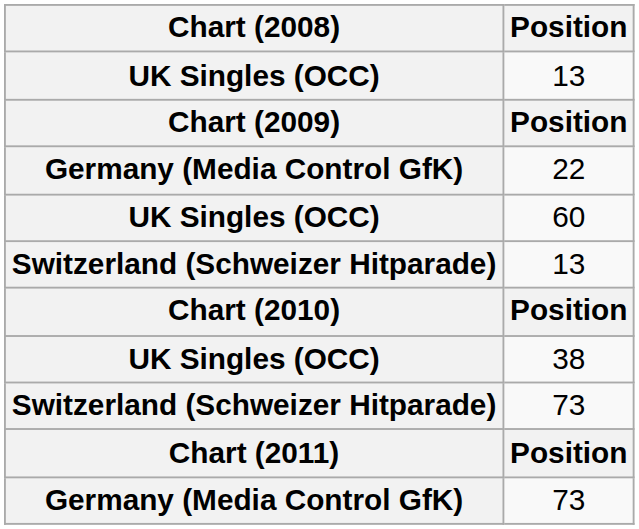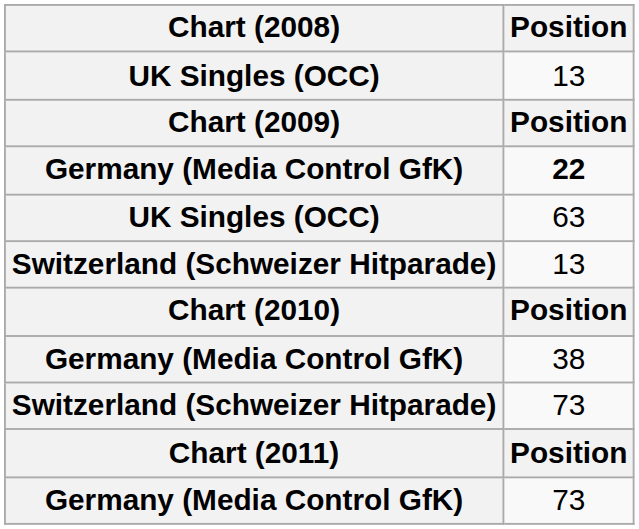row 4 | Position: normal -> bold
row 5 | Position: 60 -> 63
row 8 | Chart (2008): UK Singles (OCC) -> Germany (Media Control GfK)
